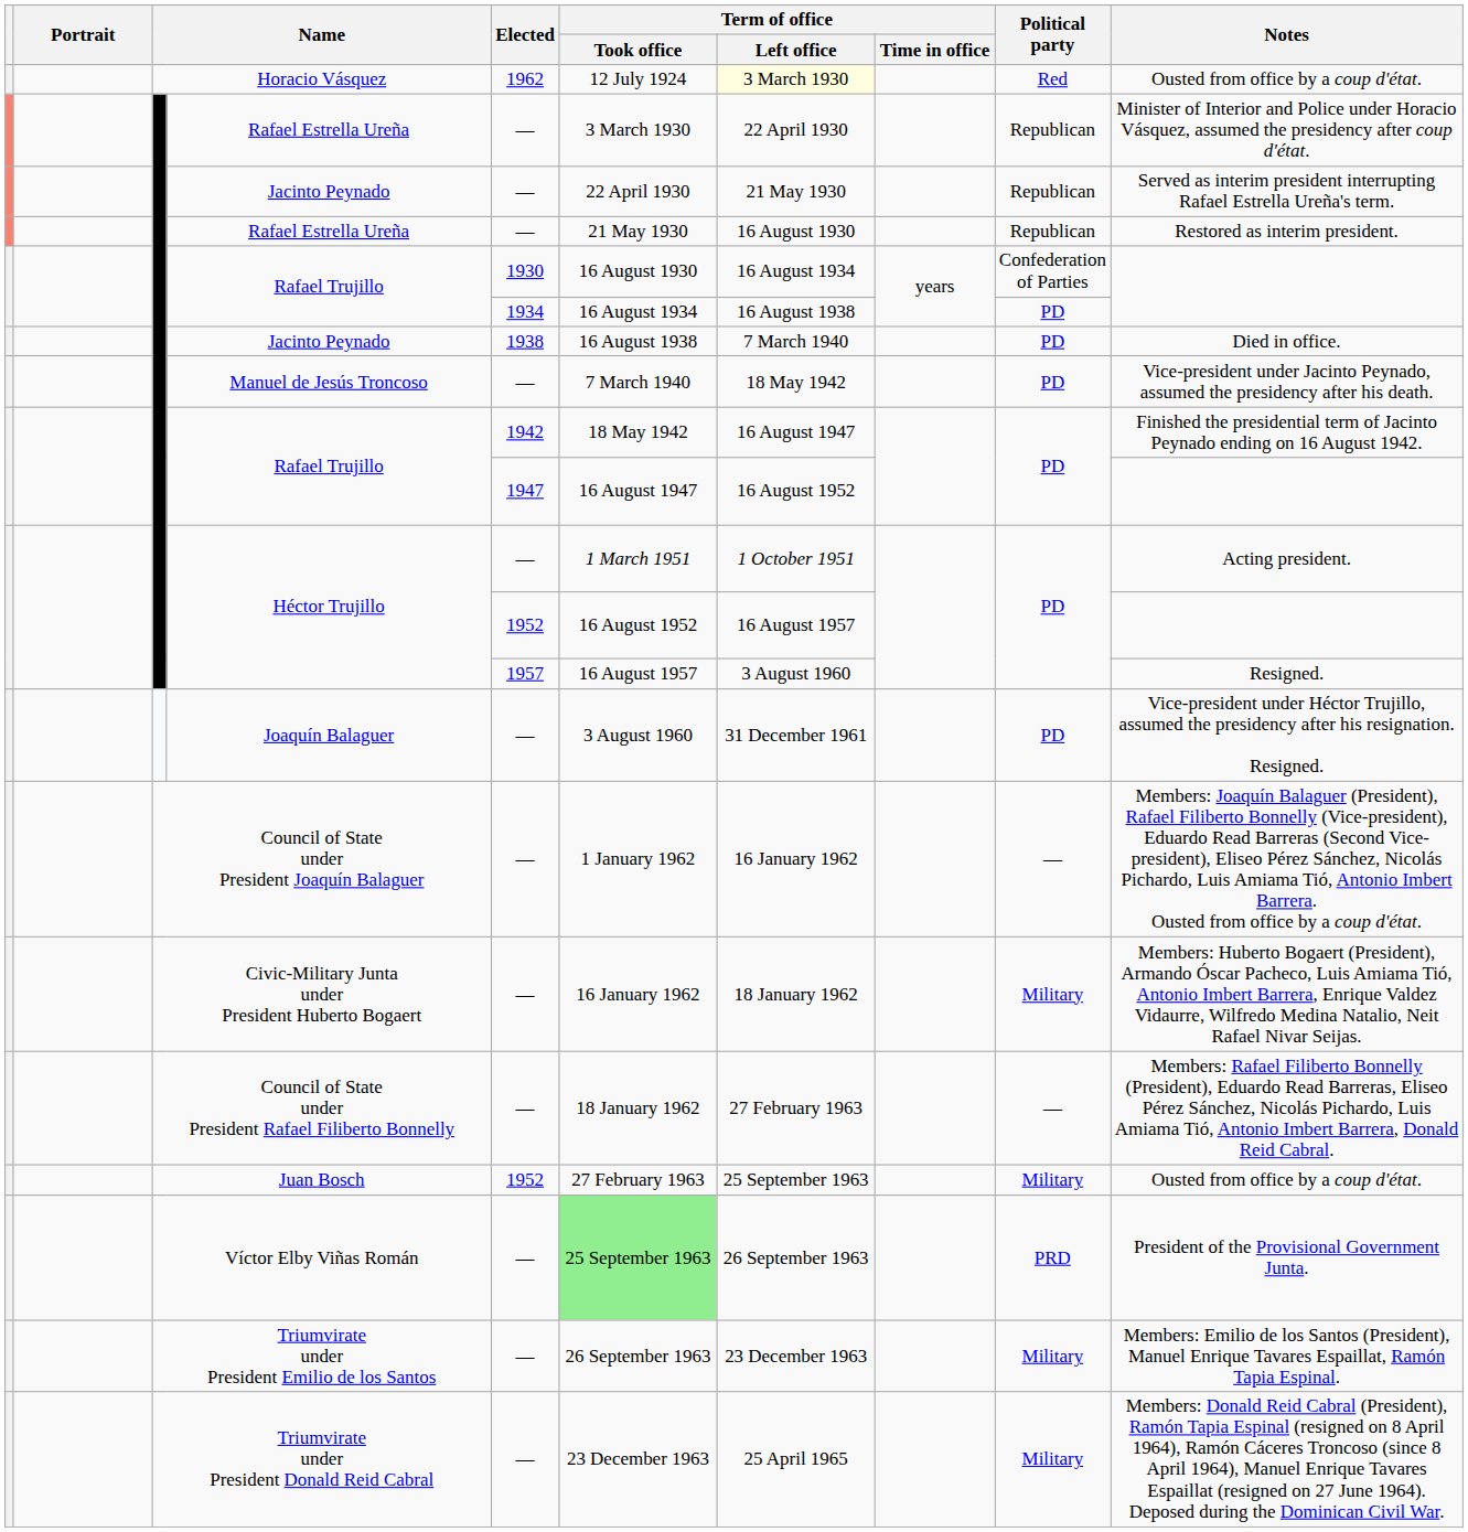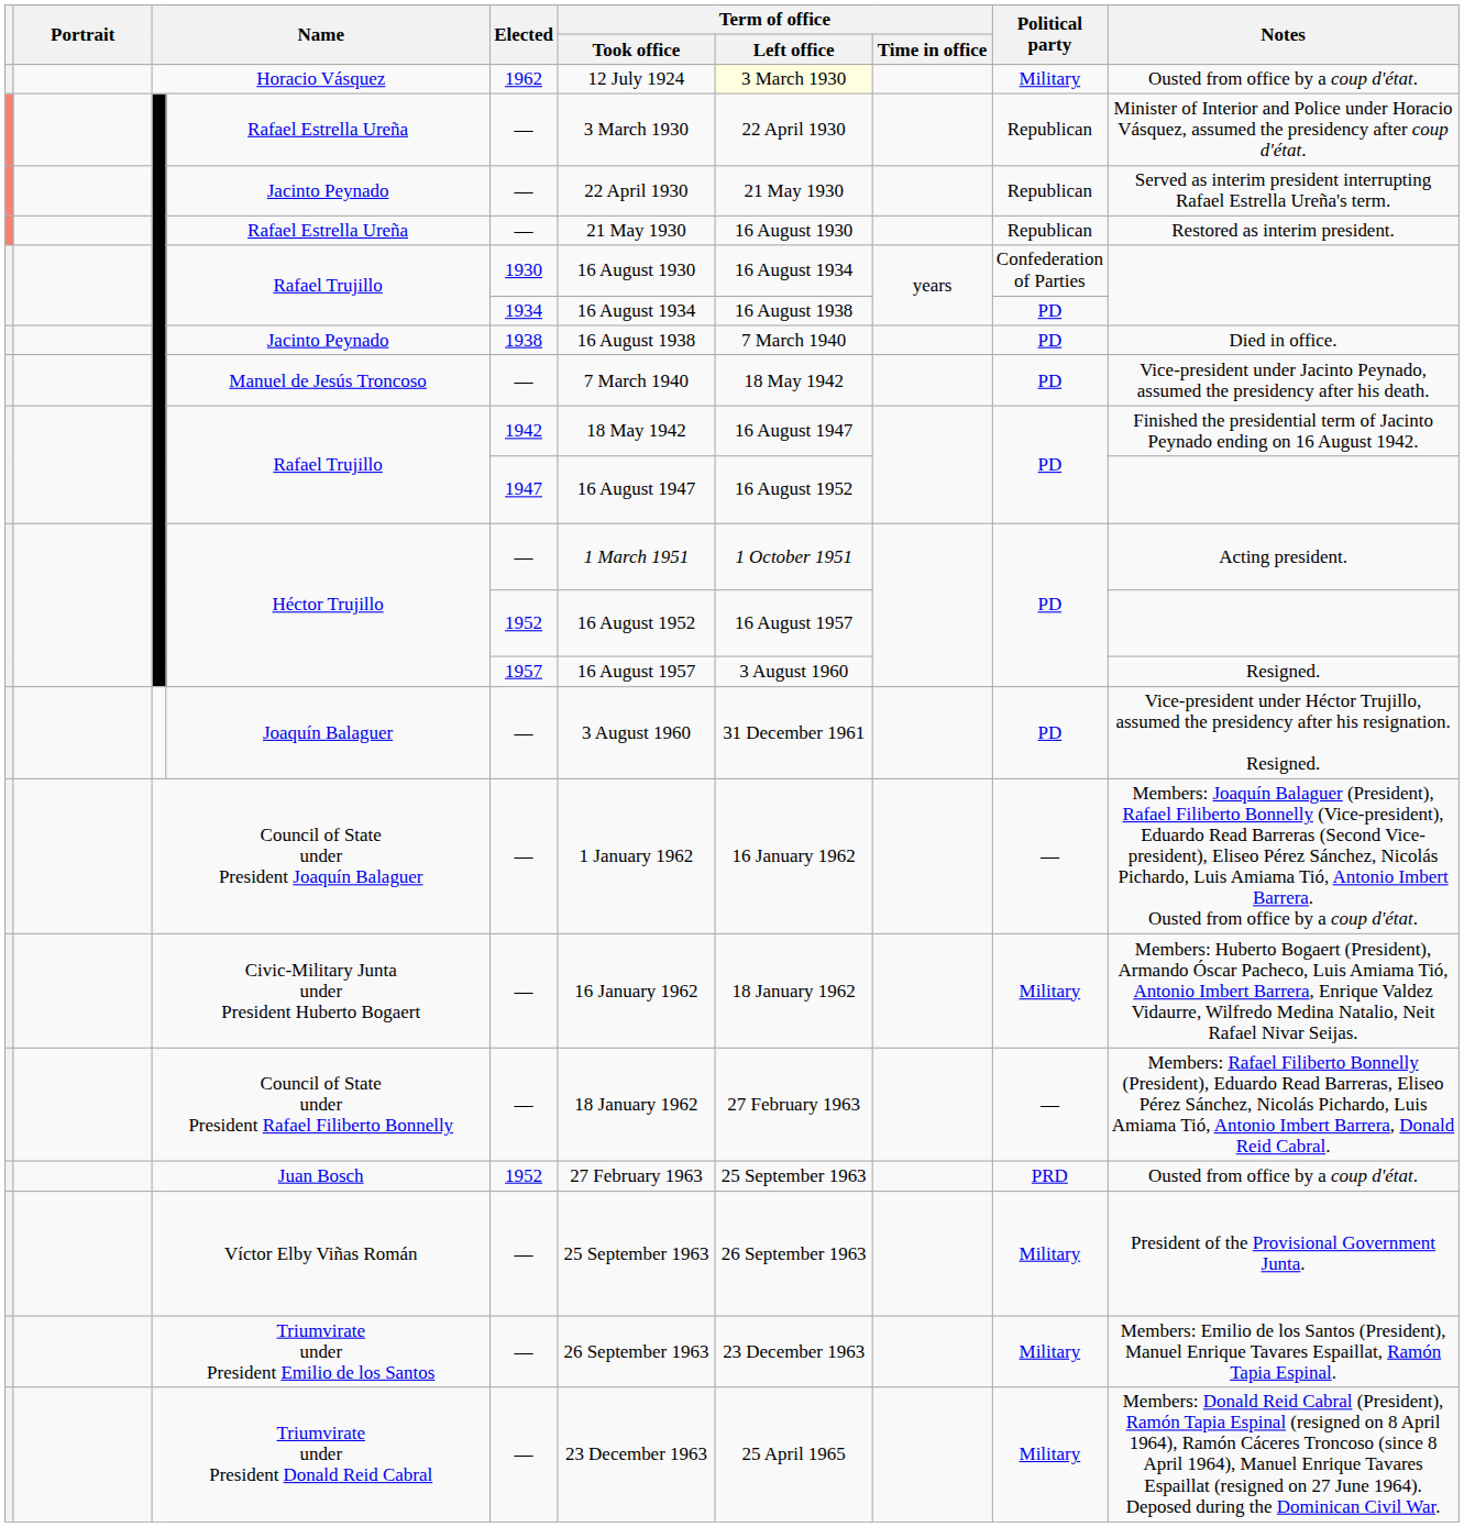Horacio Vásquez | Political party: Red -> Military
Juan Bosch | Political party: Military -> PRD
Víctor Elby Viñas Román | Term of office / Took office: lightgreen background -> no background
Víctor Elby Viñas Román | Political party: PRD -> Military
